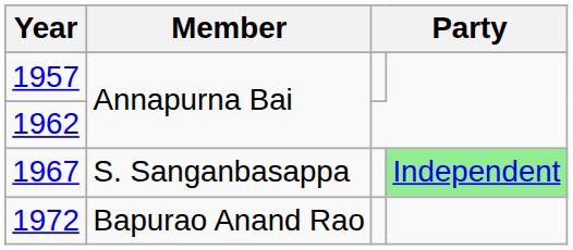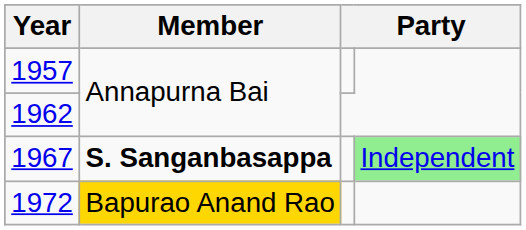1967 | Member: normal -> bold
1972 | Member: no background -> gold background
